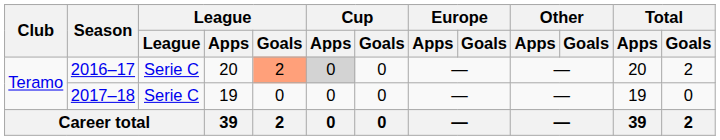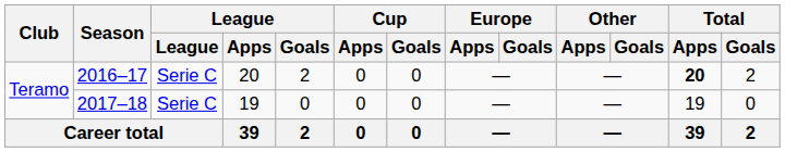2016–17 | League / Goals: lightsalmon background -> no background
2016–17 | Cup / Apps: lightgrey background -> no background
2016–17 | Total / Apps: normal -> bold
